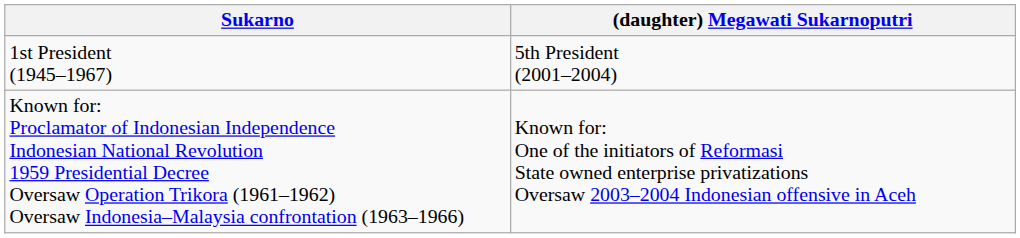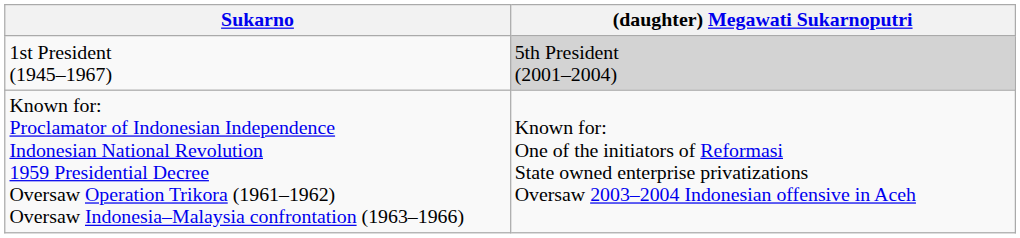1st President (1945–1967) | (daughter) Megawati Sukarnoputri: no background -> lightgrey background
